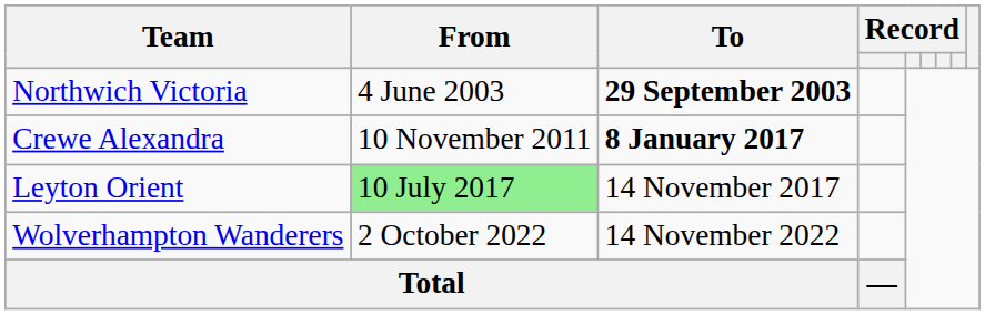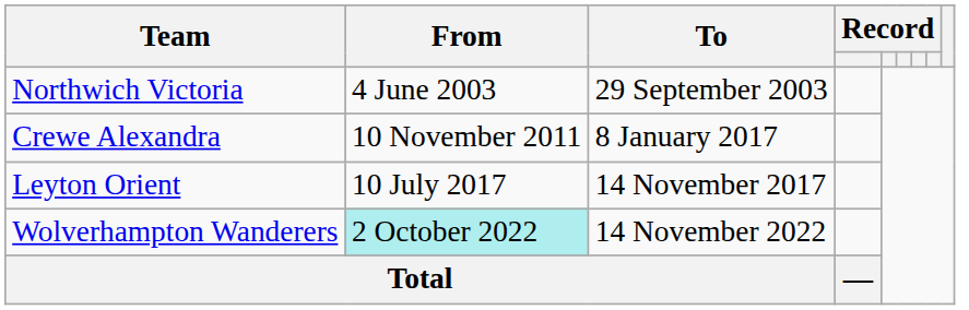Northwich Victoria | To: bold -> normal
Crewe Alexandra | To: bold -> normal
Leyton Orient | From: lightgreen background -> no background
Wolverhampton Wanderers | From: no background -> paleturquoise background
